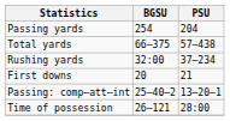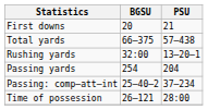rows swapped: First downs <-> Passing yards
Rushing yards | PSU: 37–234 -> 13–20–1
Passing: comp–att–int | PSU: 13–20–1 -> 37–234
